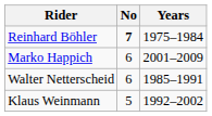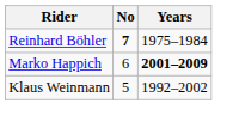Marko Happich | Years: normal -> bold
- row: Walter Netterscheid | 6 | 1985–1991
